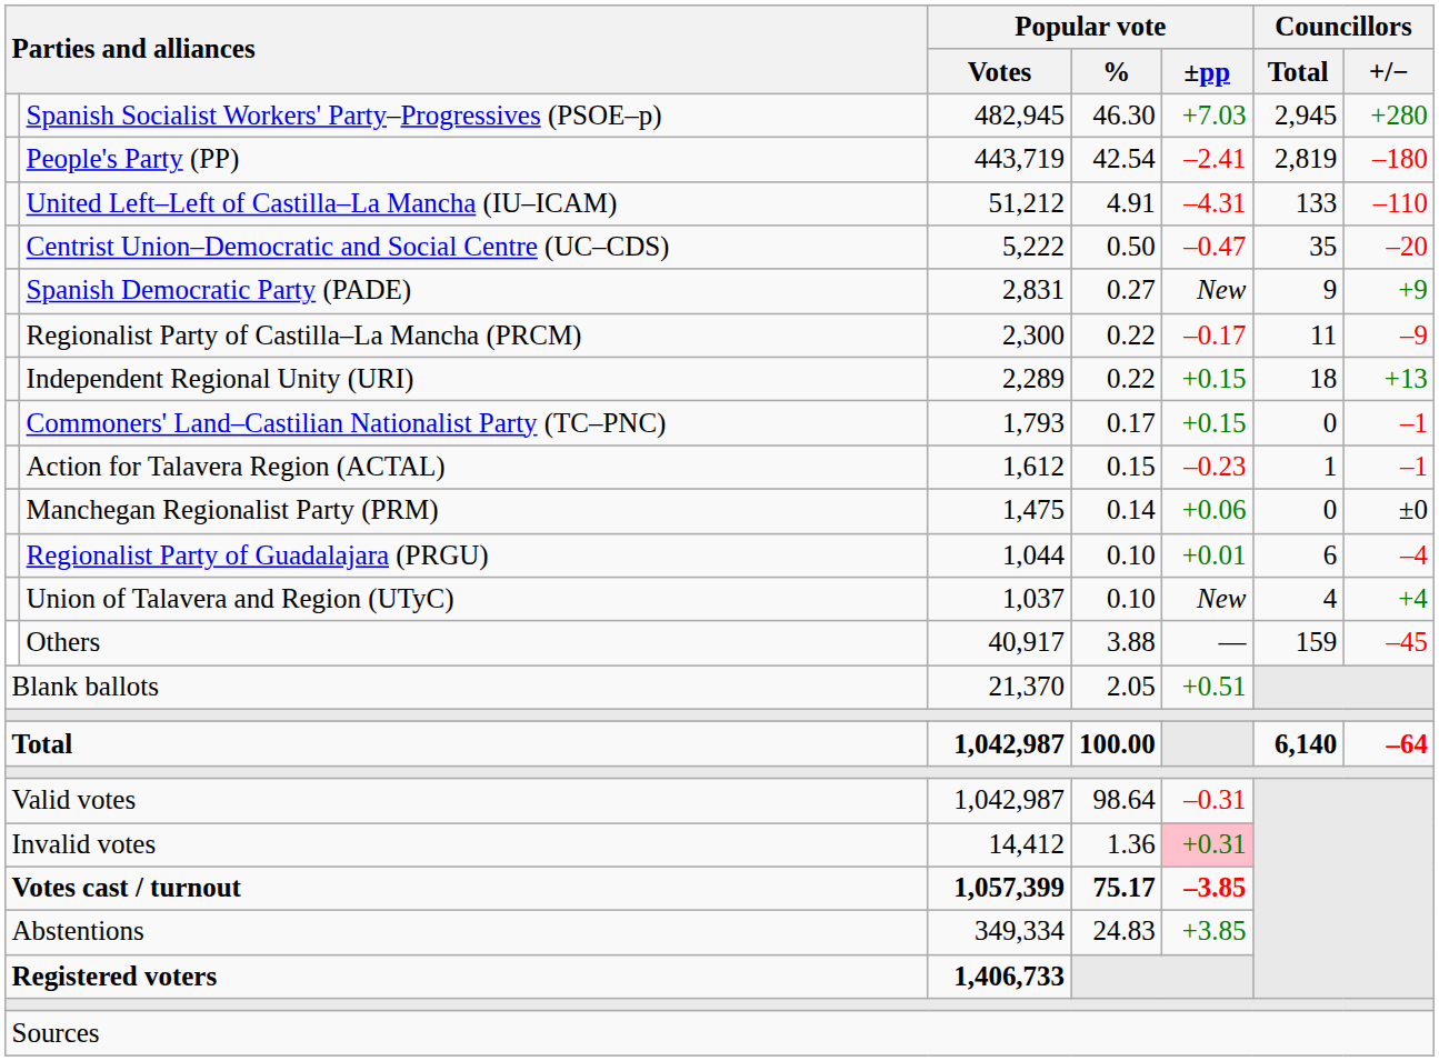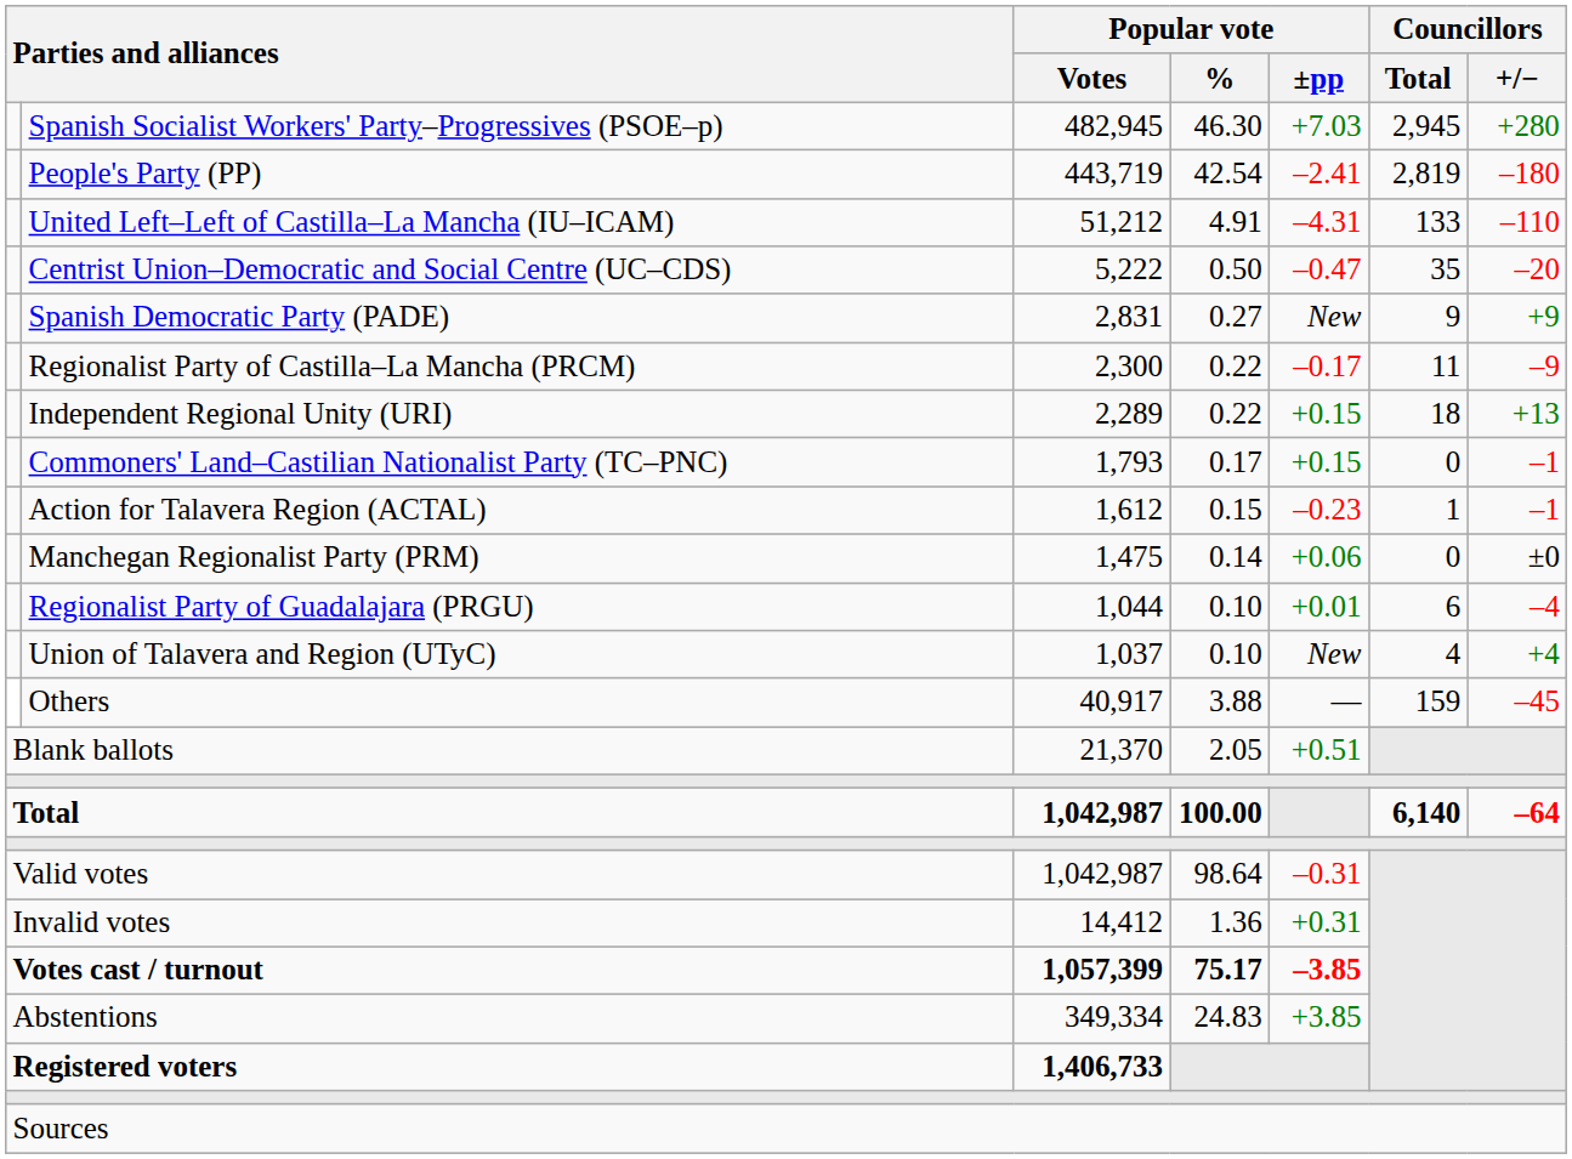Invalid votes | Popular vote / ±pp: pink background -> no background
